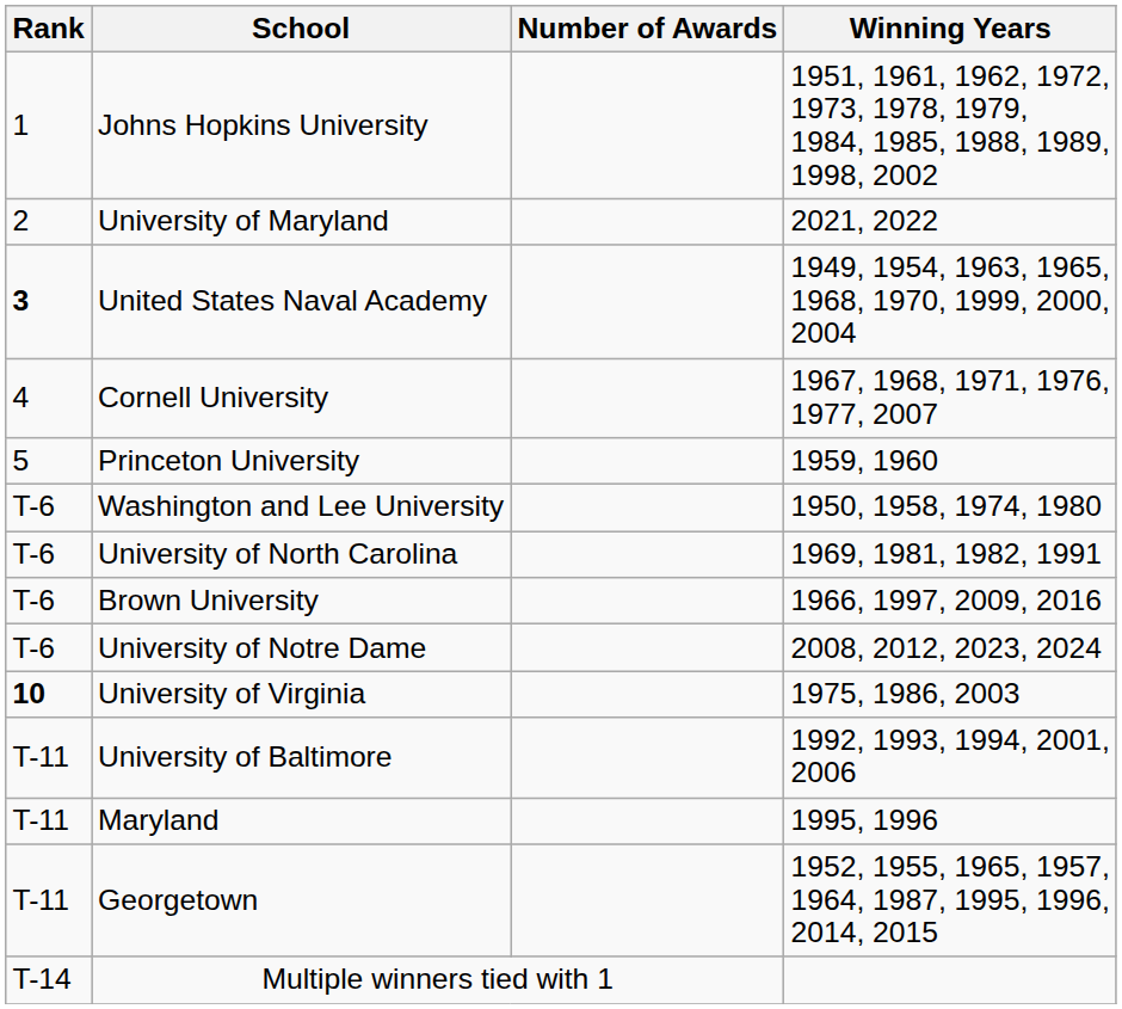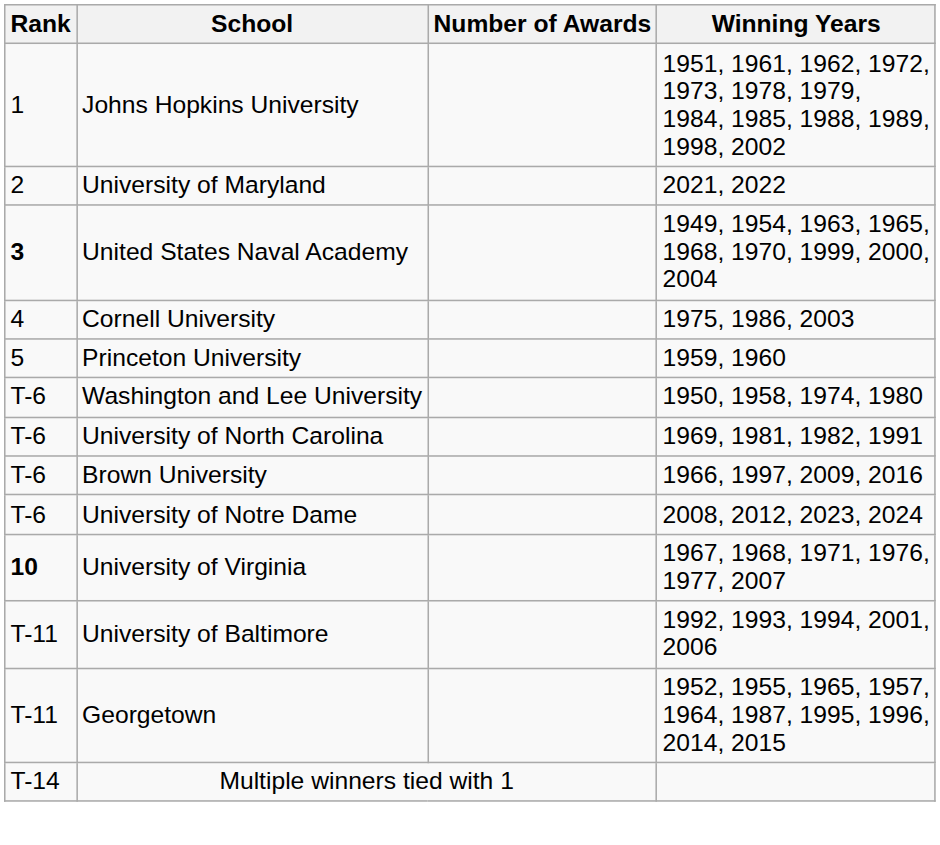Cornell University | Winning Years: 1967, 1968, 1971, 1976, 1977, 2007 -> 1975, 1986, 2003
University of Virginia | Winning Years: 1975, 1986, 2003 -> 1967, 1968, 1971, 1976, 1977, 2007
- row: T-11 | Maryland | 1995, 1996
